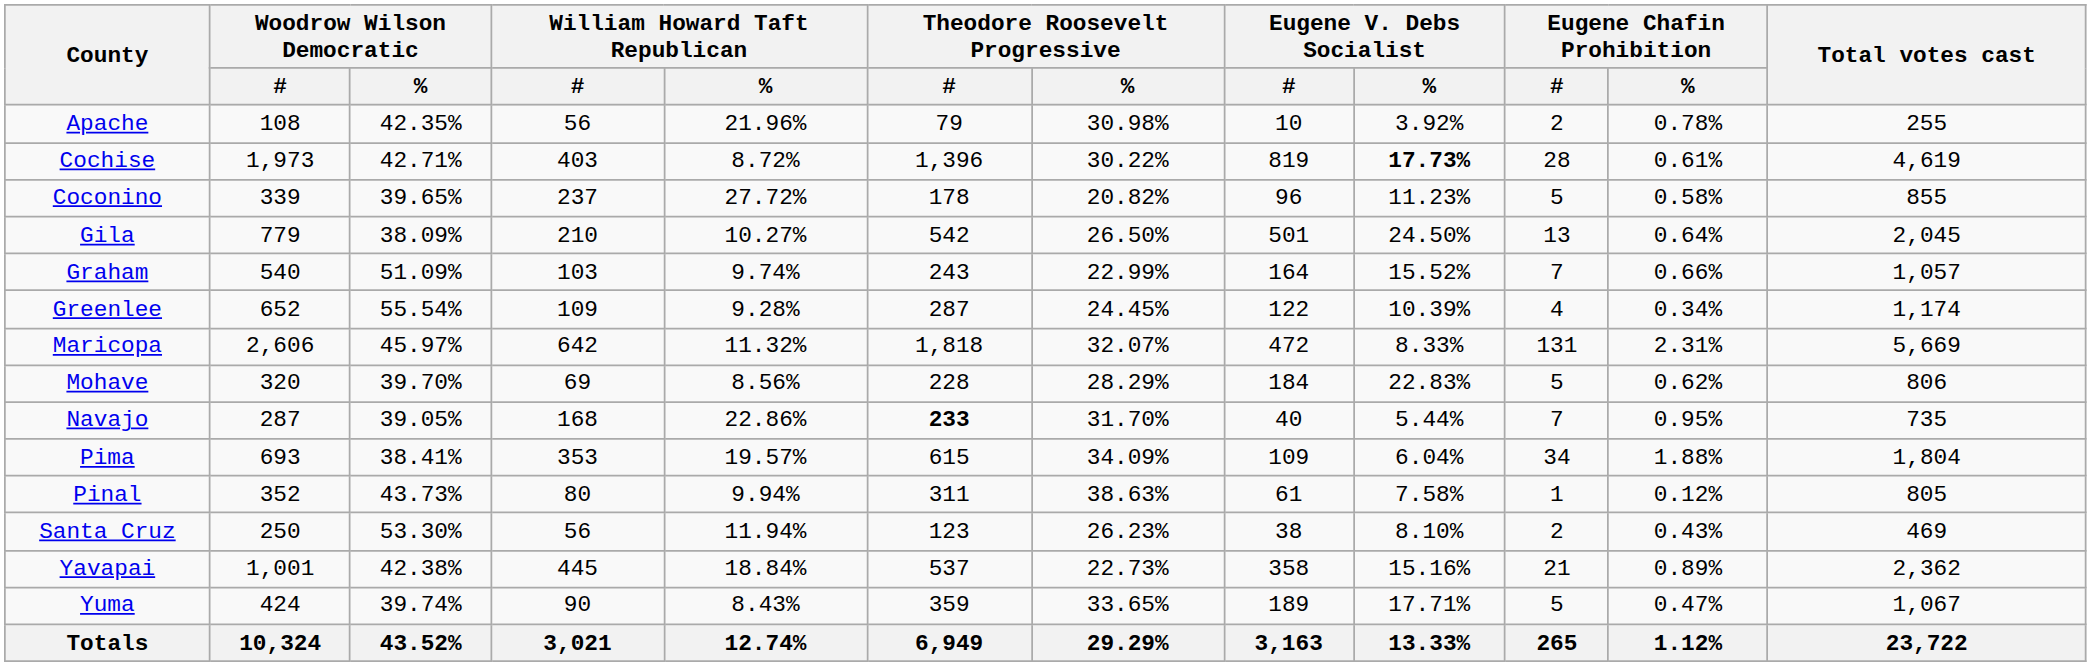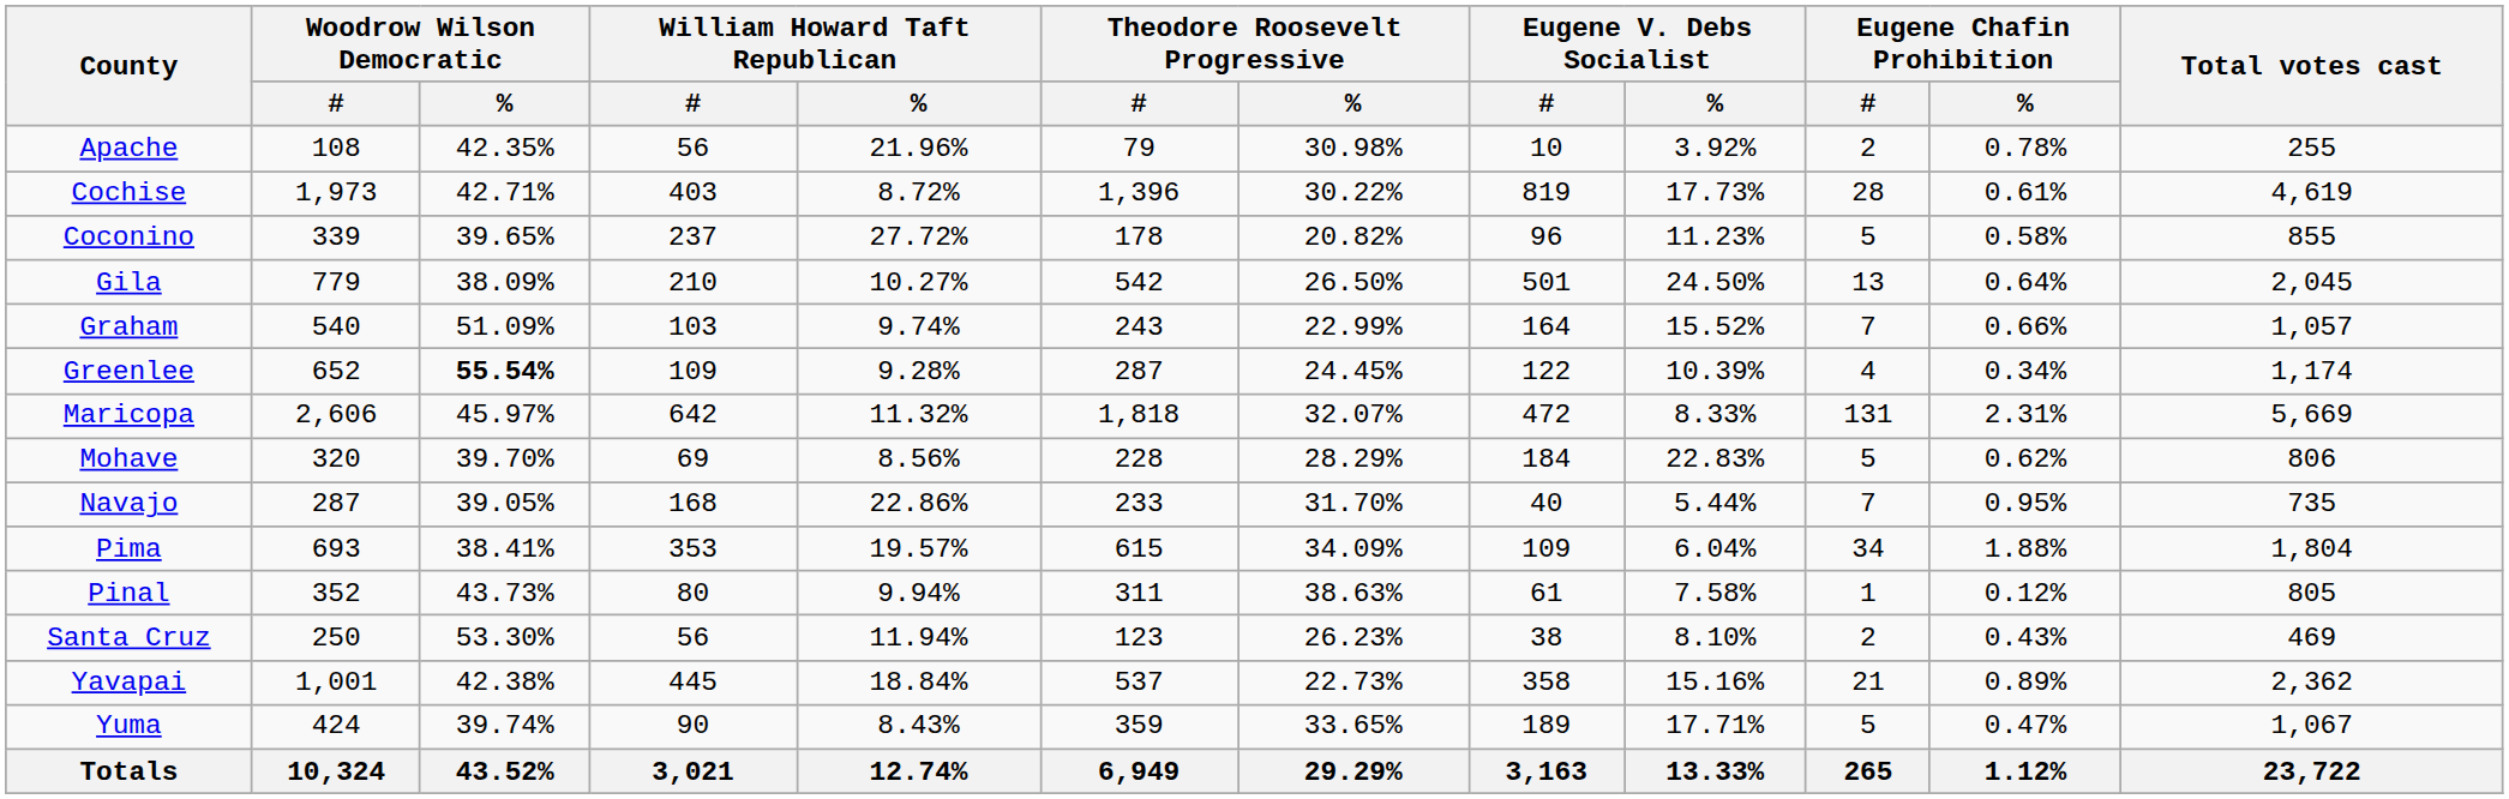Cochise | Eugene V. Debs Socialist / %: bold -> normal
Greenlee | Woodrow Wilson Democratic / %: normal -> bold
Navajo | Theodore Roosevelt Progressive / #: bold -> normal
